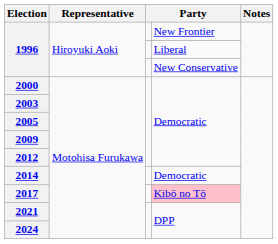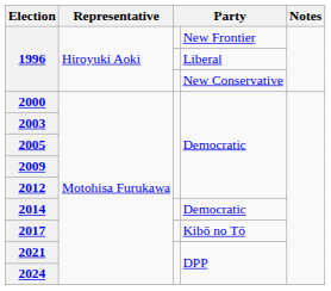Kibō no Tō | column 4: pink background -> no background
